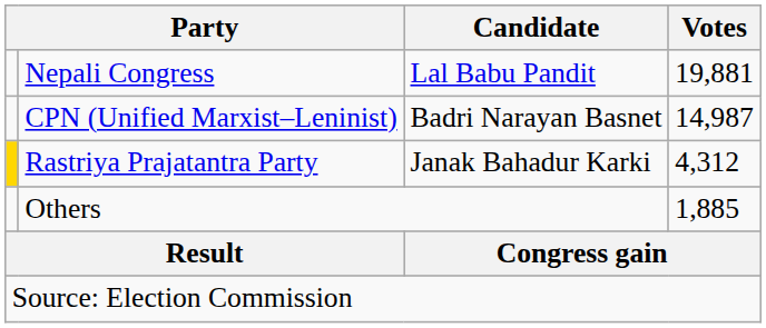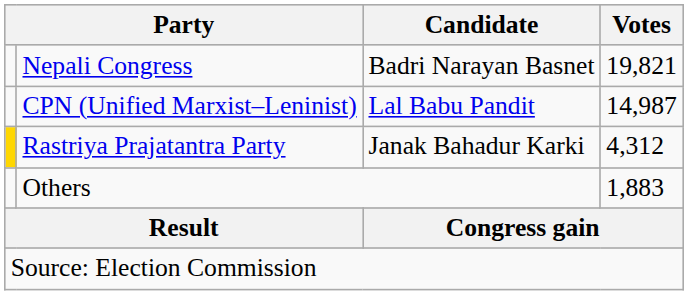Nepali Congress | Candidate: Lal Babu Pandit -> Badri Narayan Basnet
Nepali Congress | Votes: 19,881 -> 19,821
CPN (Unified Marxist–Leninist) | Candidate: Badri Narayan Basnet -> Lal Babu Pandit
Others | Votes: 1,885 -> 1,883
